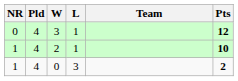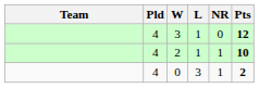columns swapped: Team <-> NR
